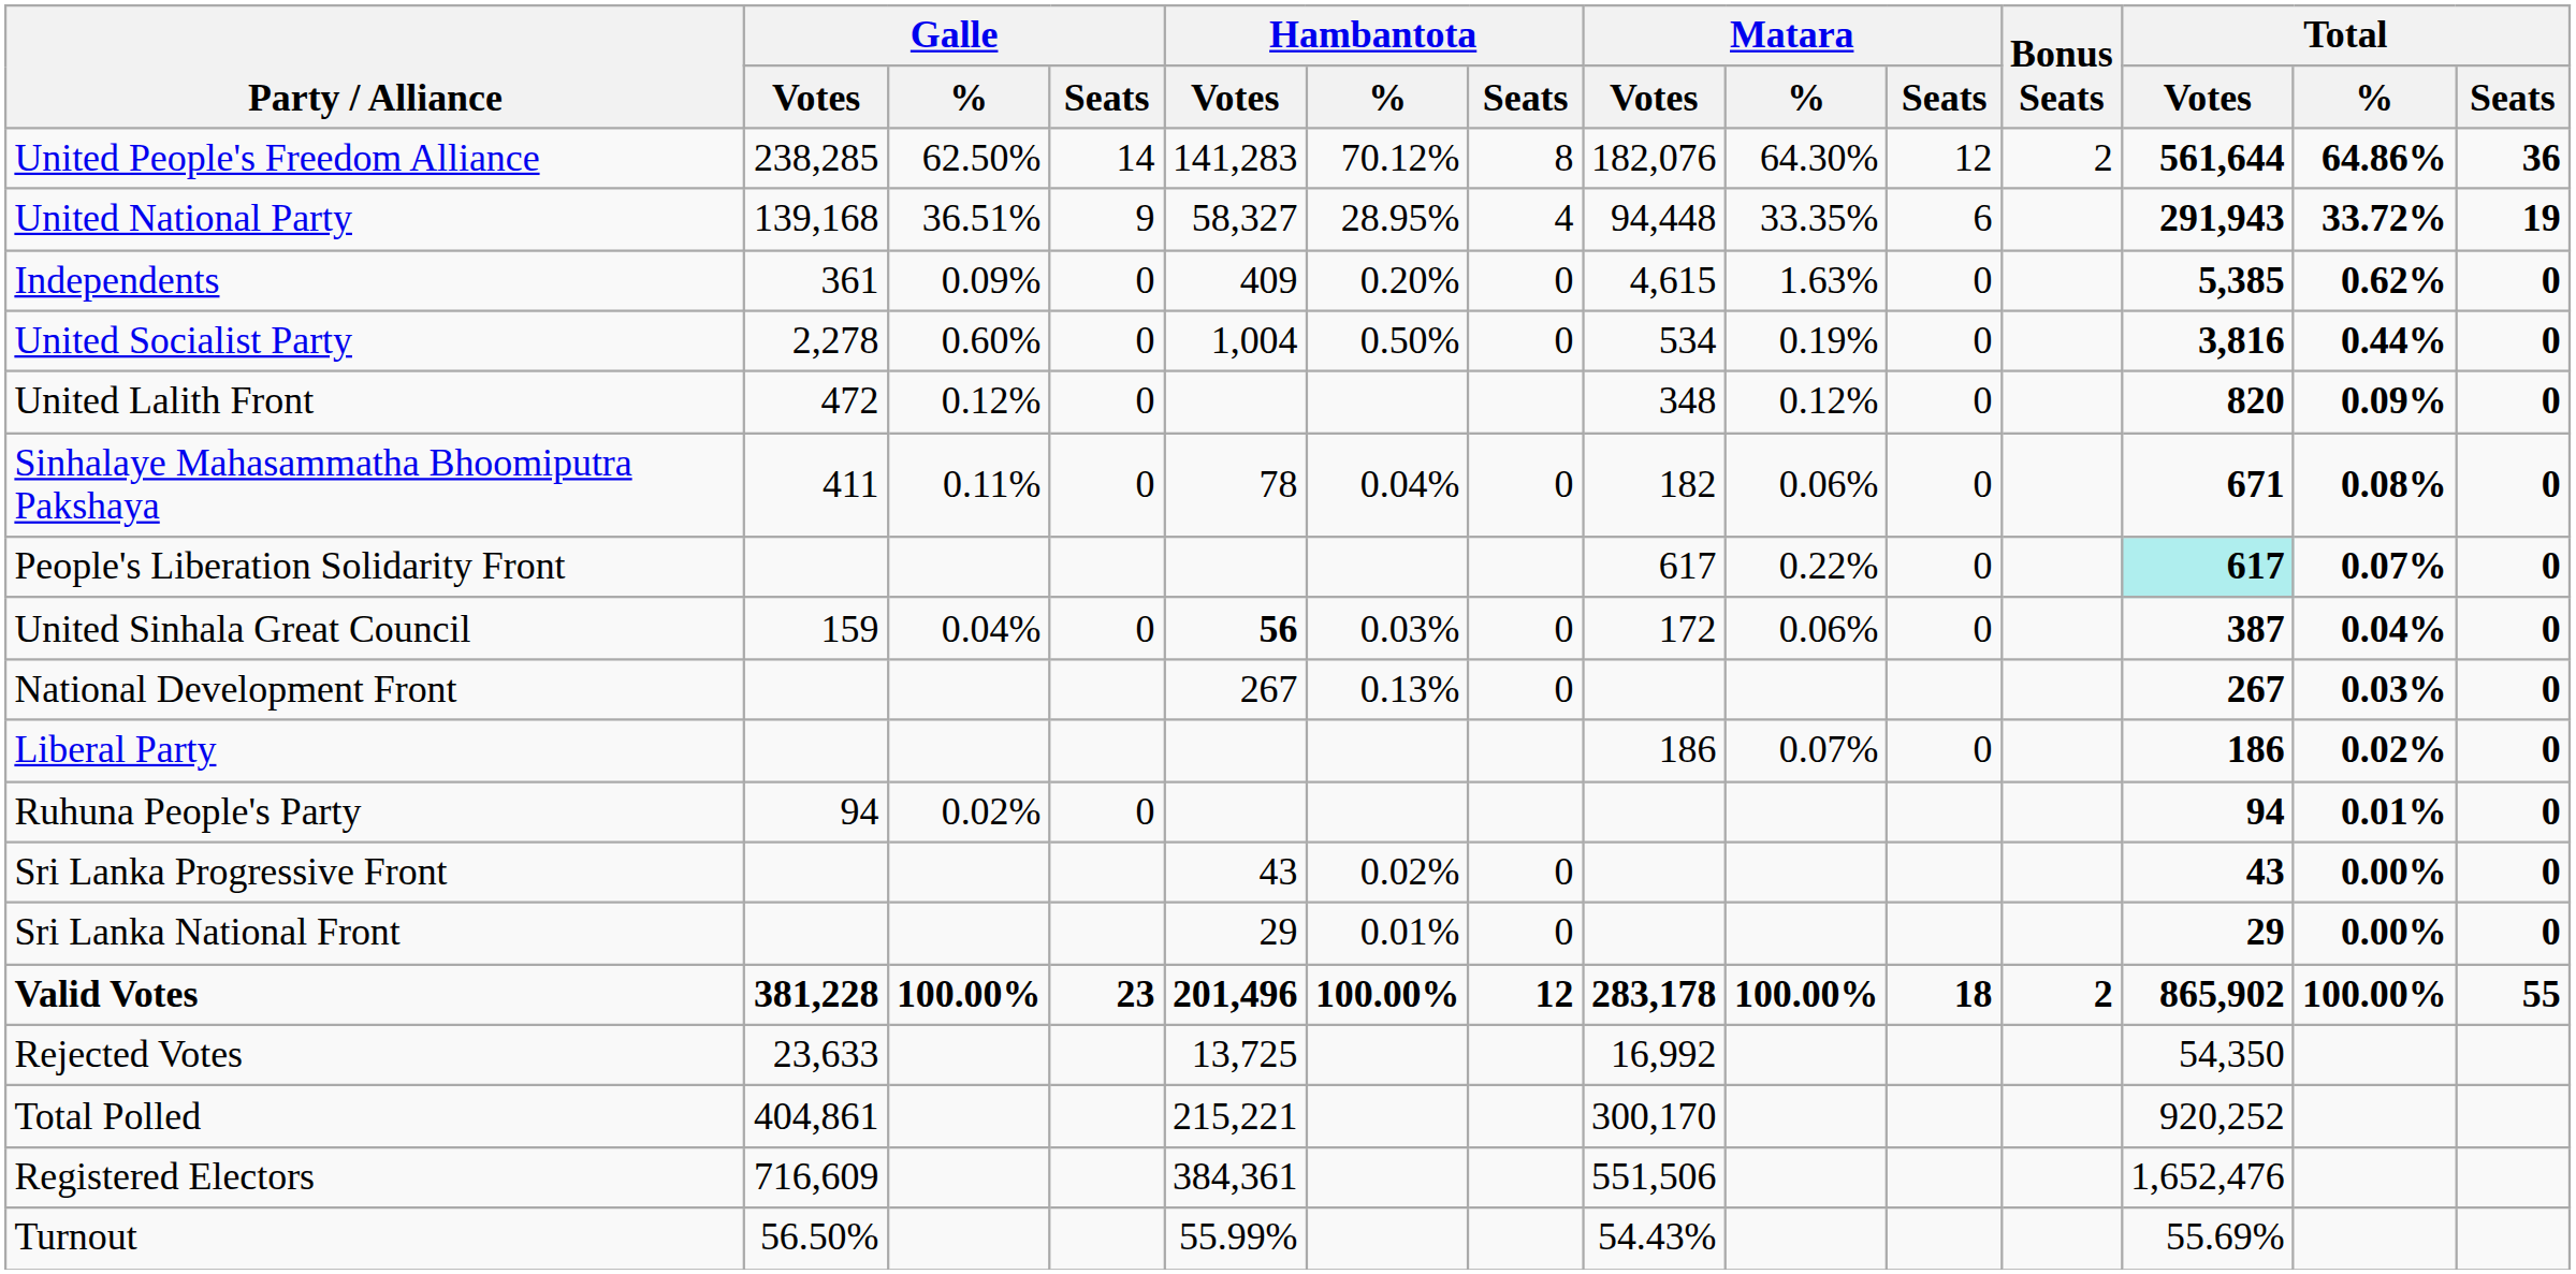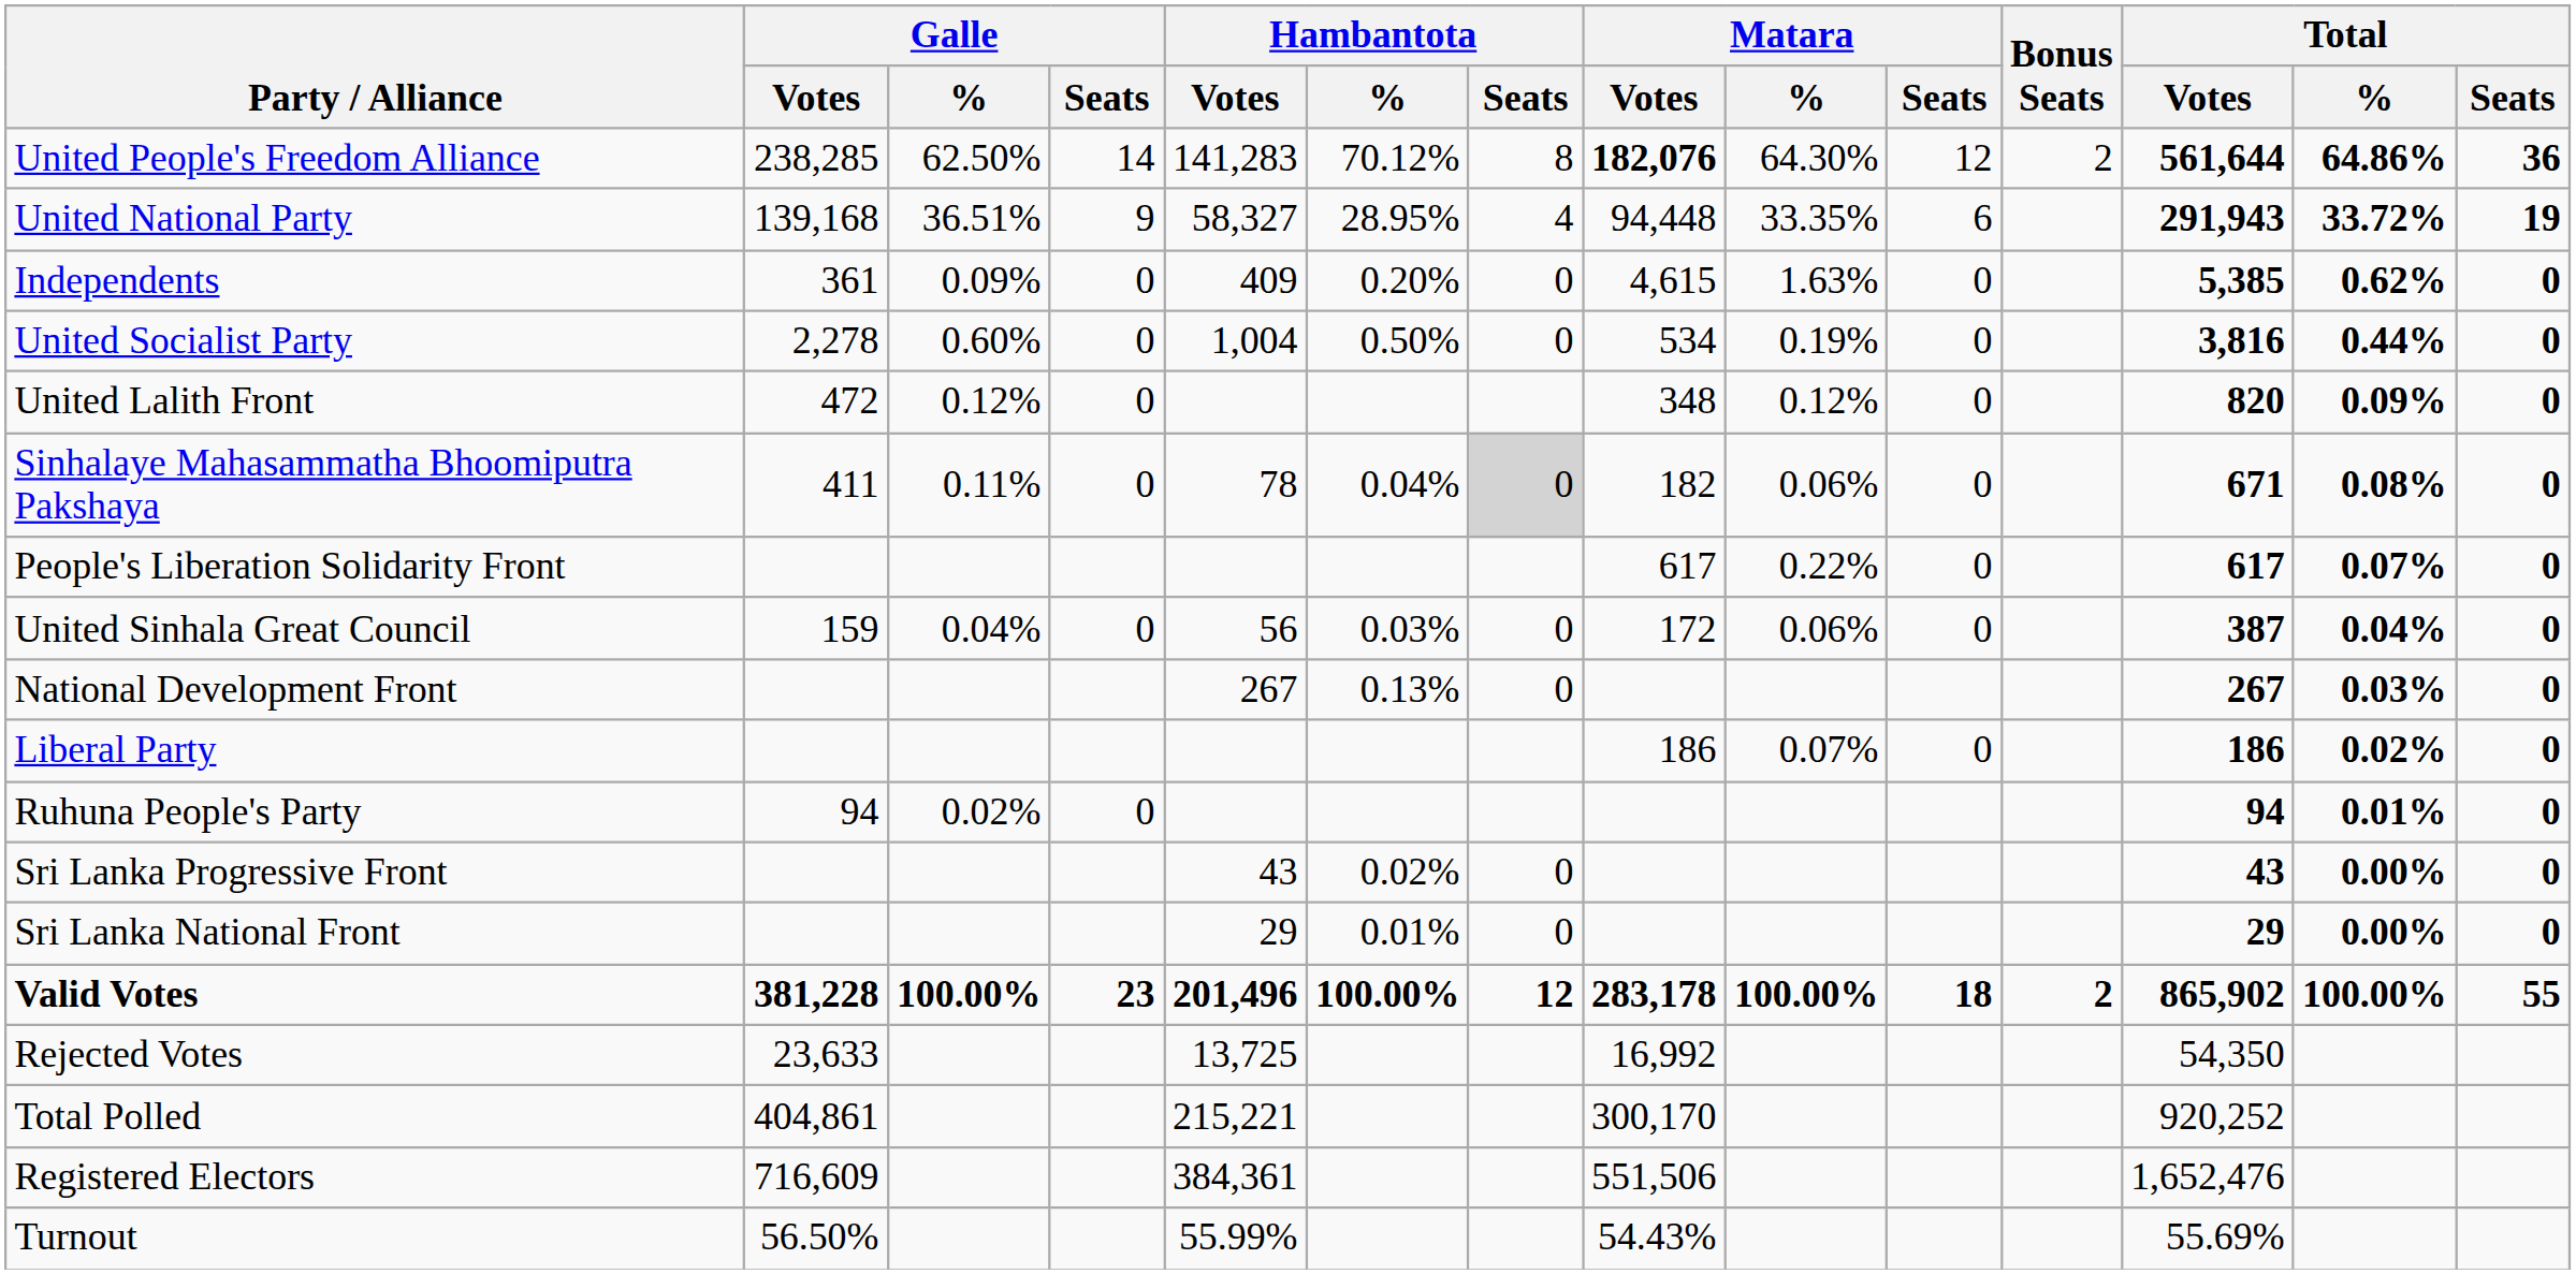United People's Freedom Alliance | Matara / Votes: normal -> bold
Sinhalaye Mahasammatha Bhoomiputra Pakshaya | Hambantota / Seats: no background -> lightgrey background
People's Liberation Solidarity Front | Total / Votes: paleturquoise background -> no background
United Sinhala Great Council | Hambantota / Votes: bold -> normal
